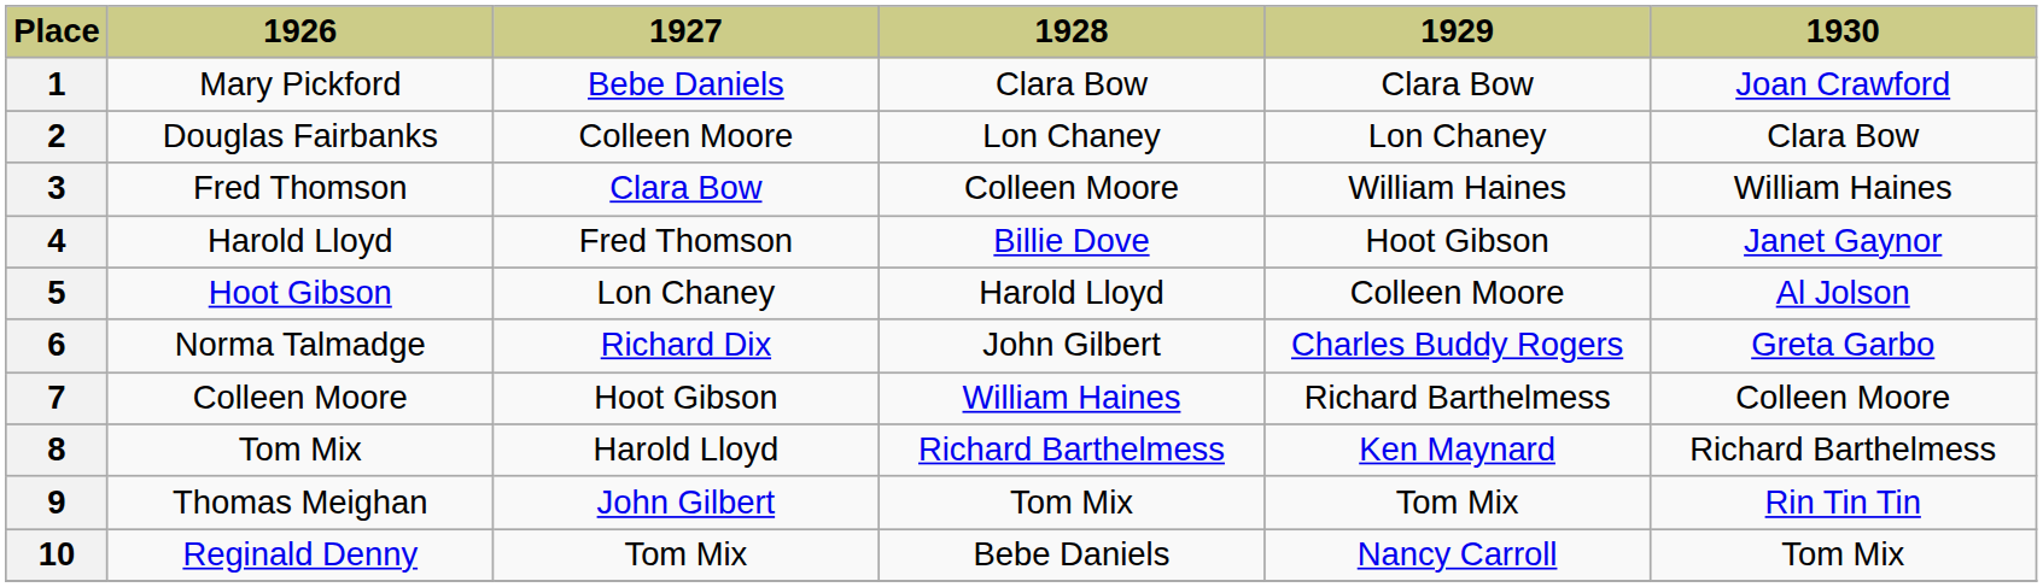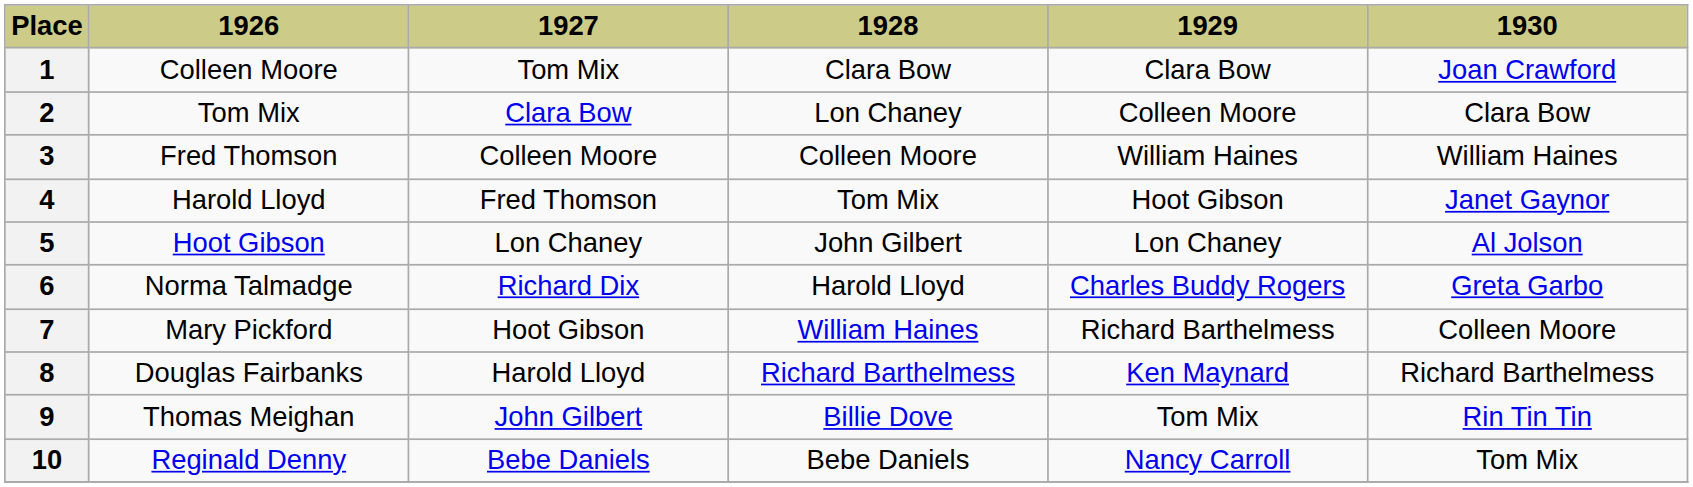1 | 1926: Mary Pickford -> Colleen Moore
1 | 1927: Bebe Daniels -> Tom Mix
2 | 1926: Douglas Fairbanks -> Tom Mix
2 | 1927: Colleen Moore -> Clara Bow
2 | 1929: Lon Chaney -> Colleen Moore
3 | 1927: Clara Bow -> Colleen Moore
4 | 1928: Billie Dove -> Tom Mix
5 | 1928: Harold Lloyd -> John Gilbert
5 | 1929: Colleen Moore -> Lon Chaney
6 | 1928: John Gilbert -> Harold Lloyd
7 | 1926: Colleen Moore -> Mary Pickford
8 | 1926: Tom Mix -> Douglas Fairbanks
9 | 1928: Tom Mix -> Billie Dove
10 | 1927: Tom Mix -> Bebe Daniels
